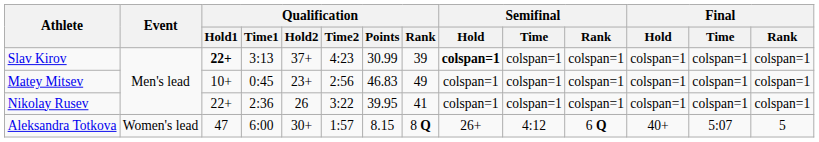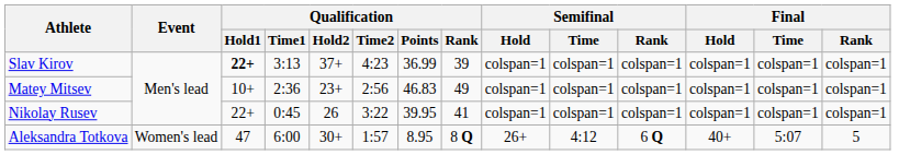Slav Kirov | Qualification / Points: 30.99 -> 36.99
Slav Kirov | Semifinal / Hold: bold -> normal
Matey Mitsev | Qualification / Time1: 0:45 -> 2:36
Nikolay Rusev | Qualification / Time1: 2:36 -> 0:45
Aleksandra Totkova | Qualification / Points: 8.15 -> 8.95
